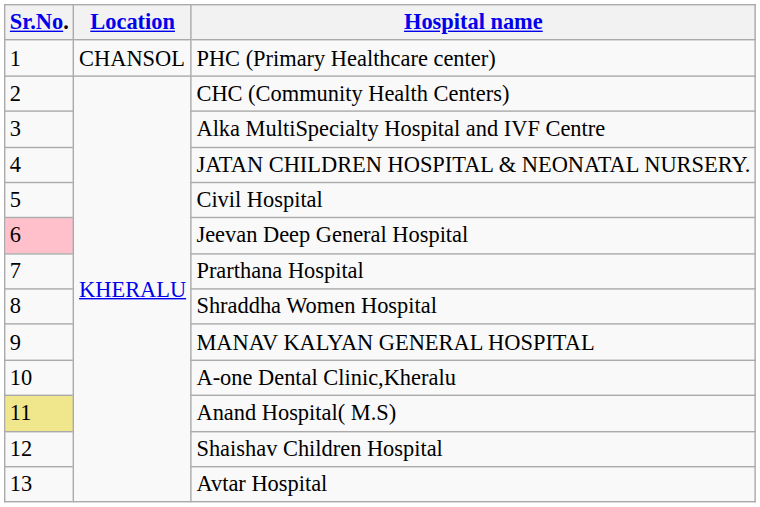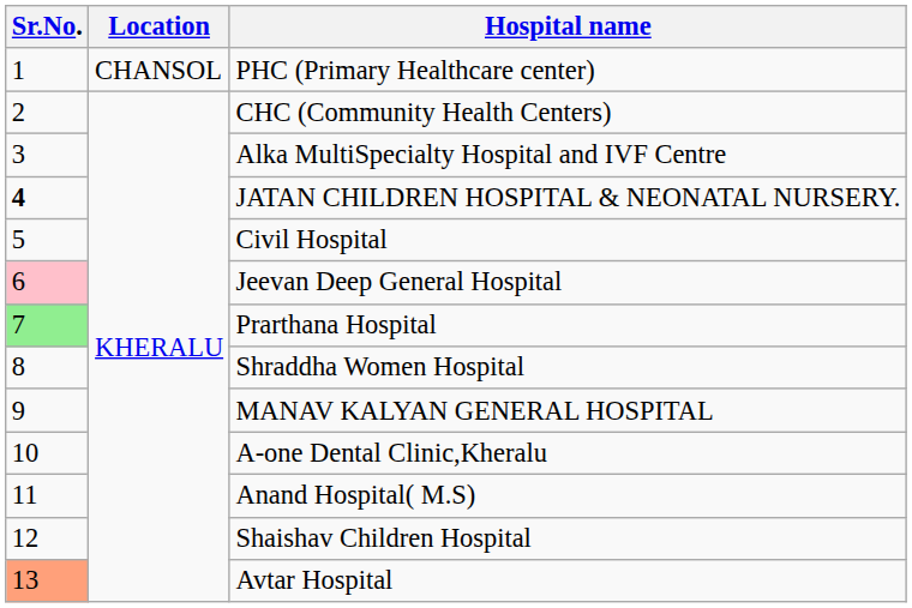JATAN CHILDREN HOSPITAL & NEONATAL NURSERY. | Sr.No.: normal -> bold
Prarthana Hospital | Sr.No.: no background -> lightgreen background
Anand Hospital( M.S) | Sr.No.: khaki background -> no background
Avtar Hospital | Sr.No.: no background -> lightsalmon background
